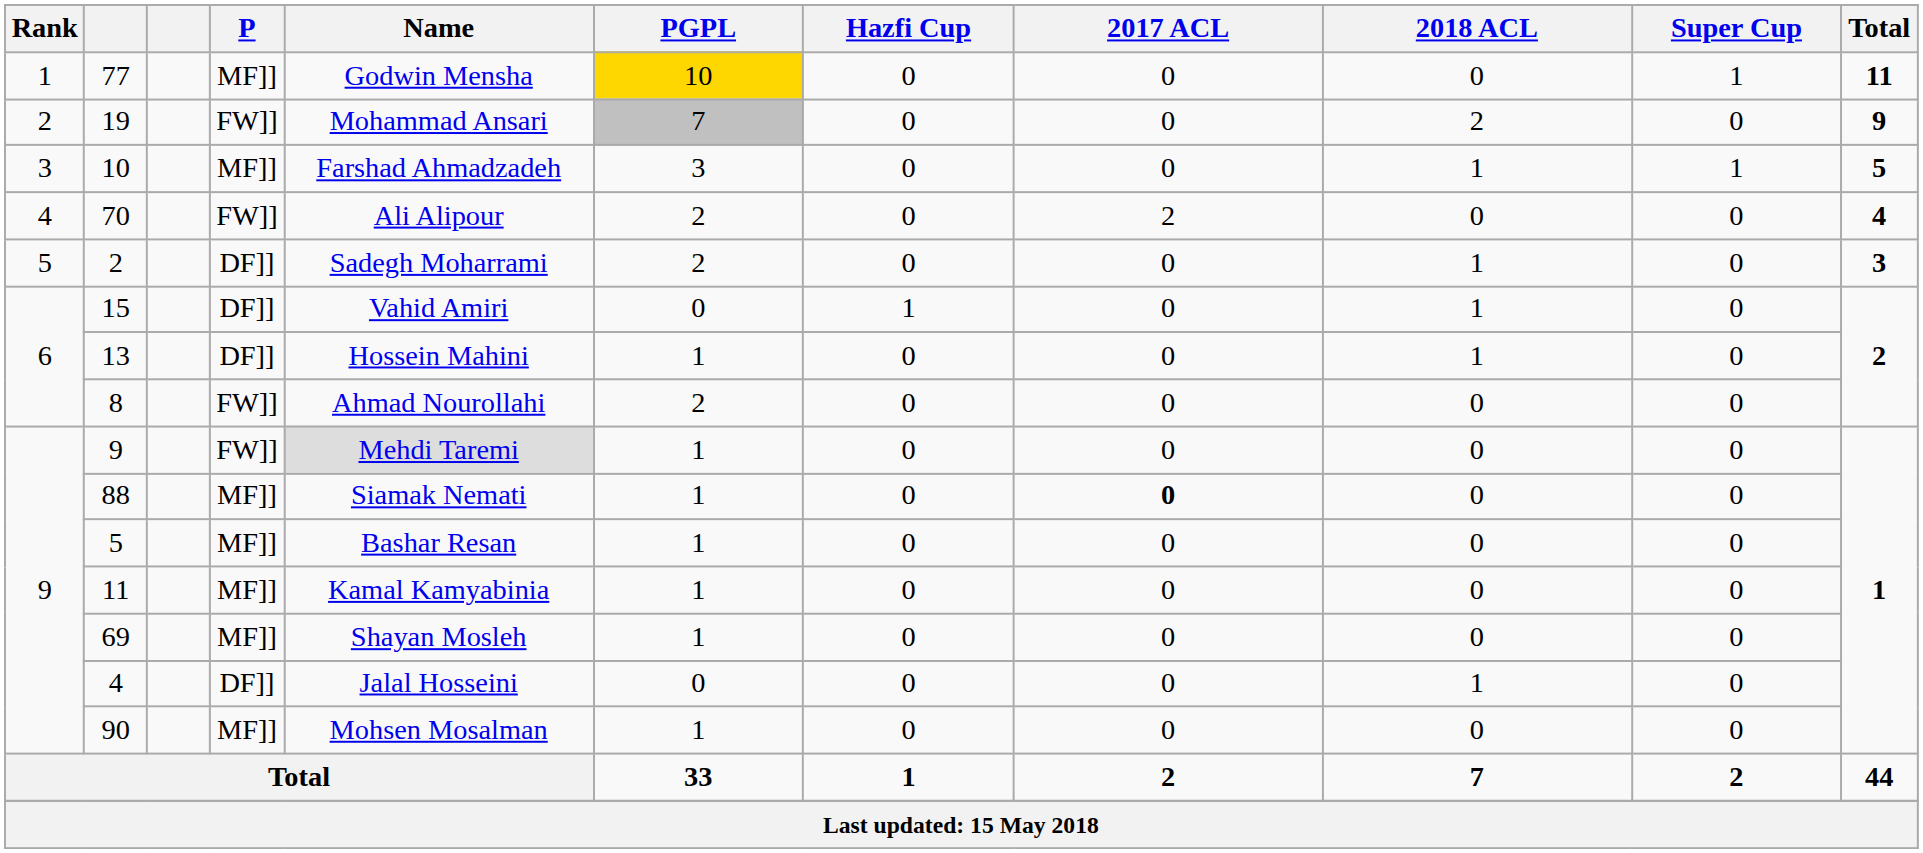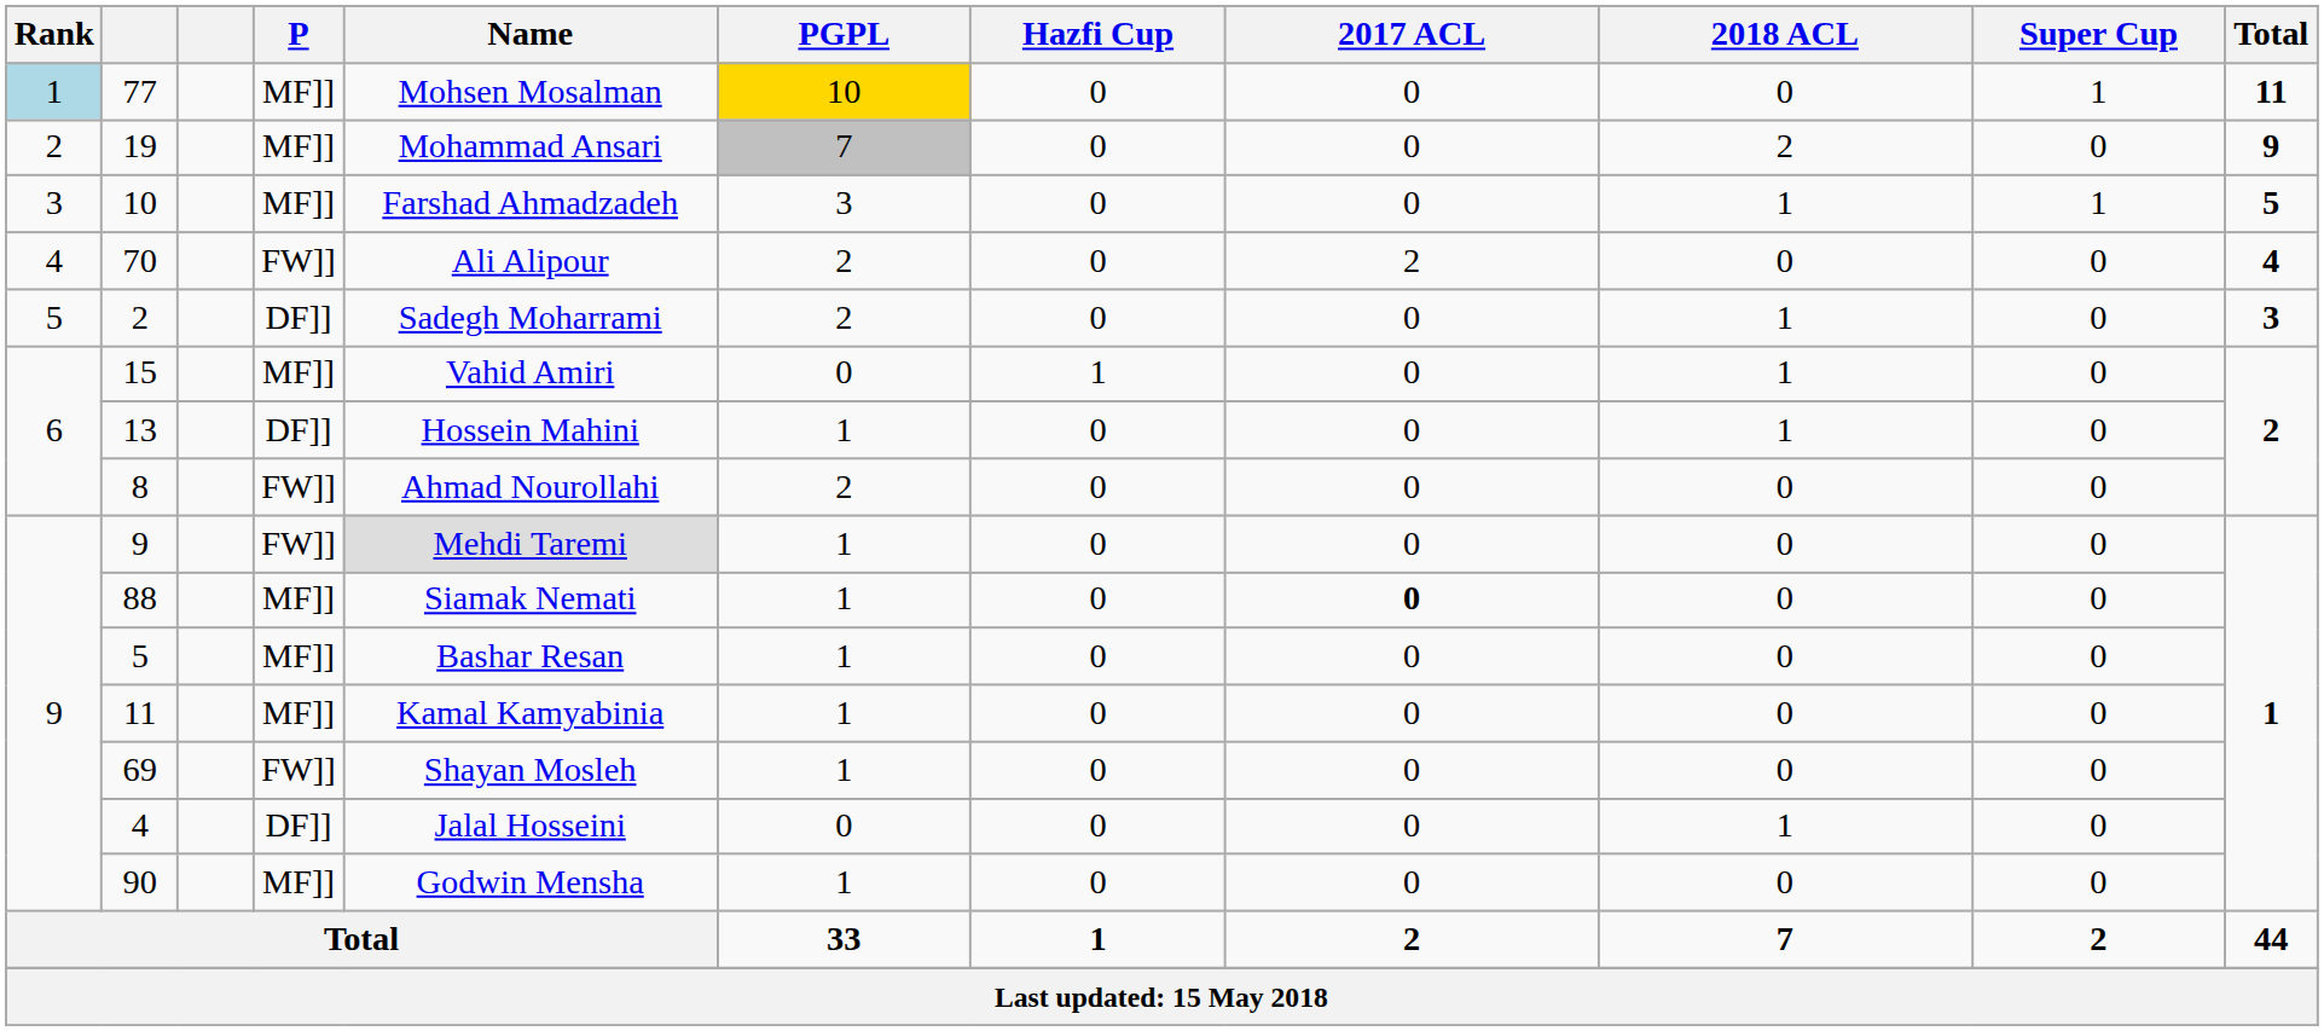77 | Rank: no background -> lightblue background
77 | Name: Godwin Mensha -> Mohsen Mosalman
19 | P: FW]] -> MF]]
15 | P: DF]] -> MF]]
69 | P: MF]] -> FW]]
90 | Name: Mohsen Mosalman -> Godwin Mensha
